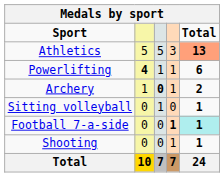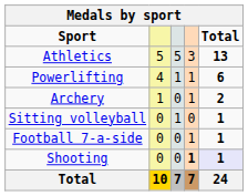Athletics | Total: lightsalmon background -> no background
Powerlifting | column 2: bold -> normal
Archery | column 3: bold -> normal
Football 7-a-side | column 4: bold -> normal
Football 7-a-side | Total: paleturquoise background -> no background
Shooting | column 4: normal -> bold
Shooting | Total: no background -> lavender background
